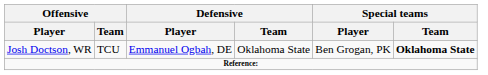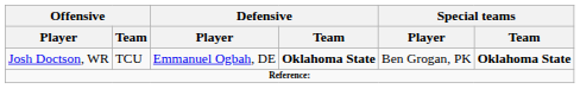Josh Doctson, WR | Defensive / Team: normal -> bold
